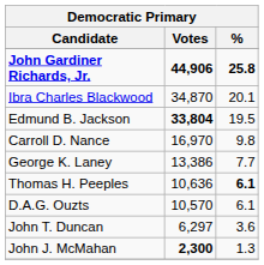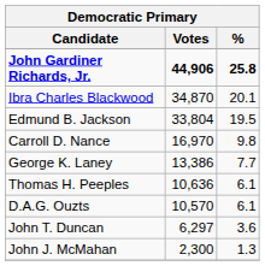Edmund B. Jackson | Votes: bold -> normal
Thomas H. Peeples | %: bold -> normal
John J. McMahan | Votes: bold -> normal
